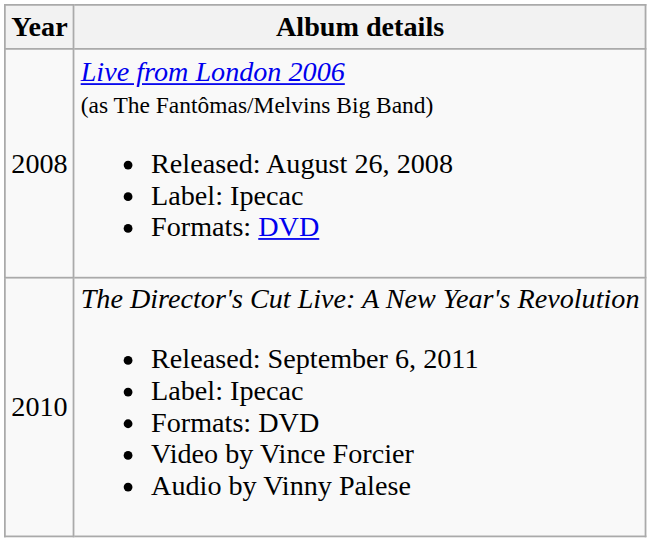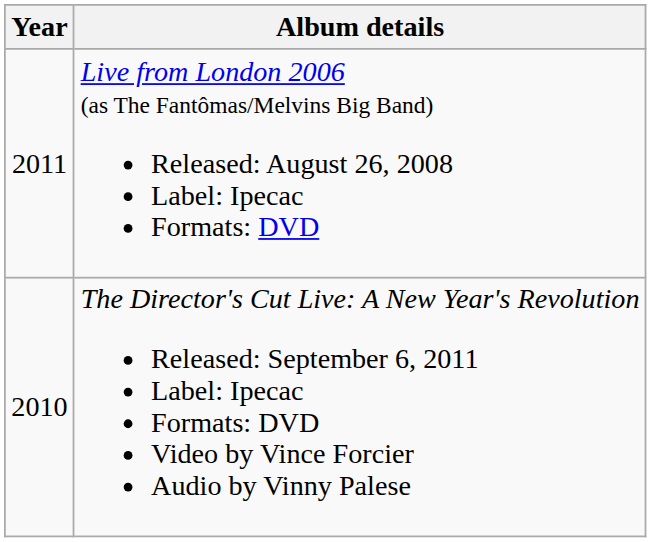row 2 | Year: 2008 -> 2011
